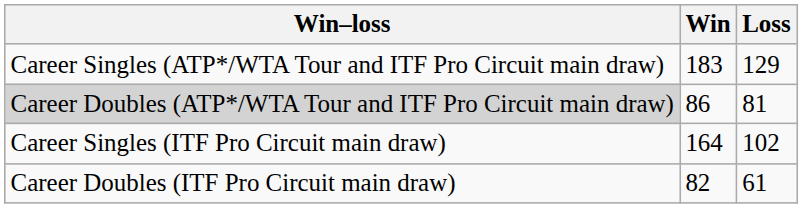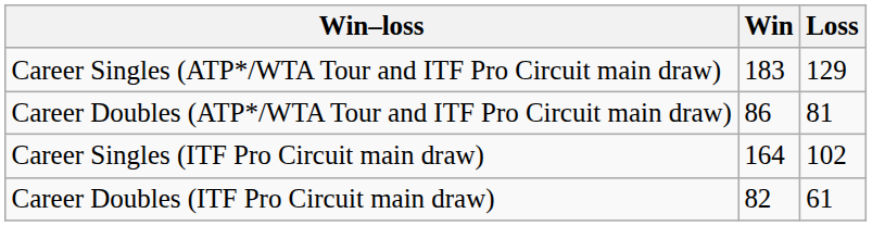row 3 | Win–loss: lightgrey background -> no background
